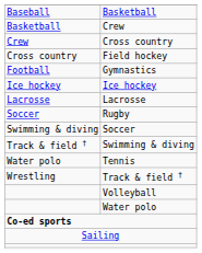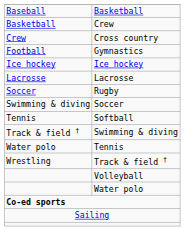- row: Cross country | Field hockey
+ row: Tennis | Softball
